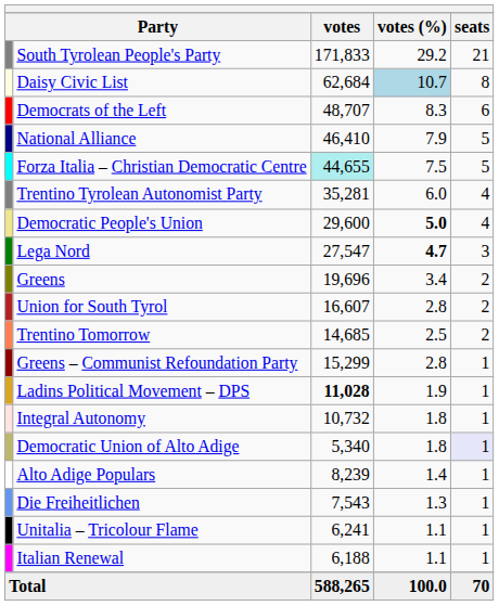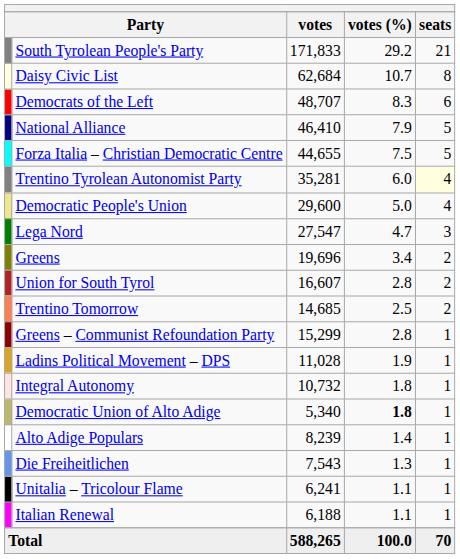Daisy Civic List | votes (%): lightblue background -> no background
Forza Italia – Christian Democratic Centre | votes: paleturquoise background -> no background
Trentino Tyrolean Autonomist Party | seats: no background -> lightyellow background
Democratic People's Union | votes (%): bold -> normal
Lega Nord | votes (%): bold -> normal
Ladins Political Movement – DPS | votes: bold -> normal
Democratic Union of Alto Adige | votes (%): normal -> bold
Democratic Union of Alto Adige | seats: lavender background -> no background
